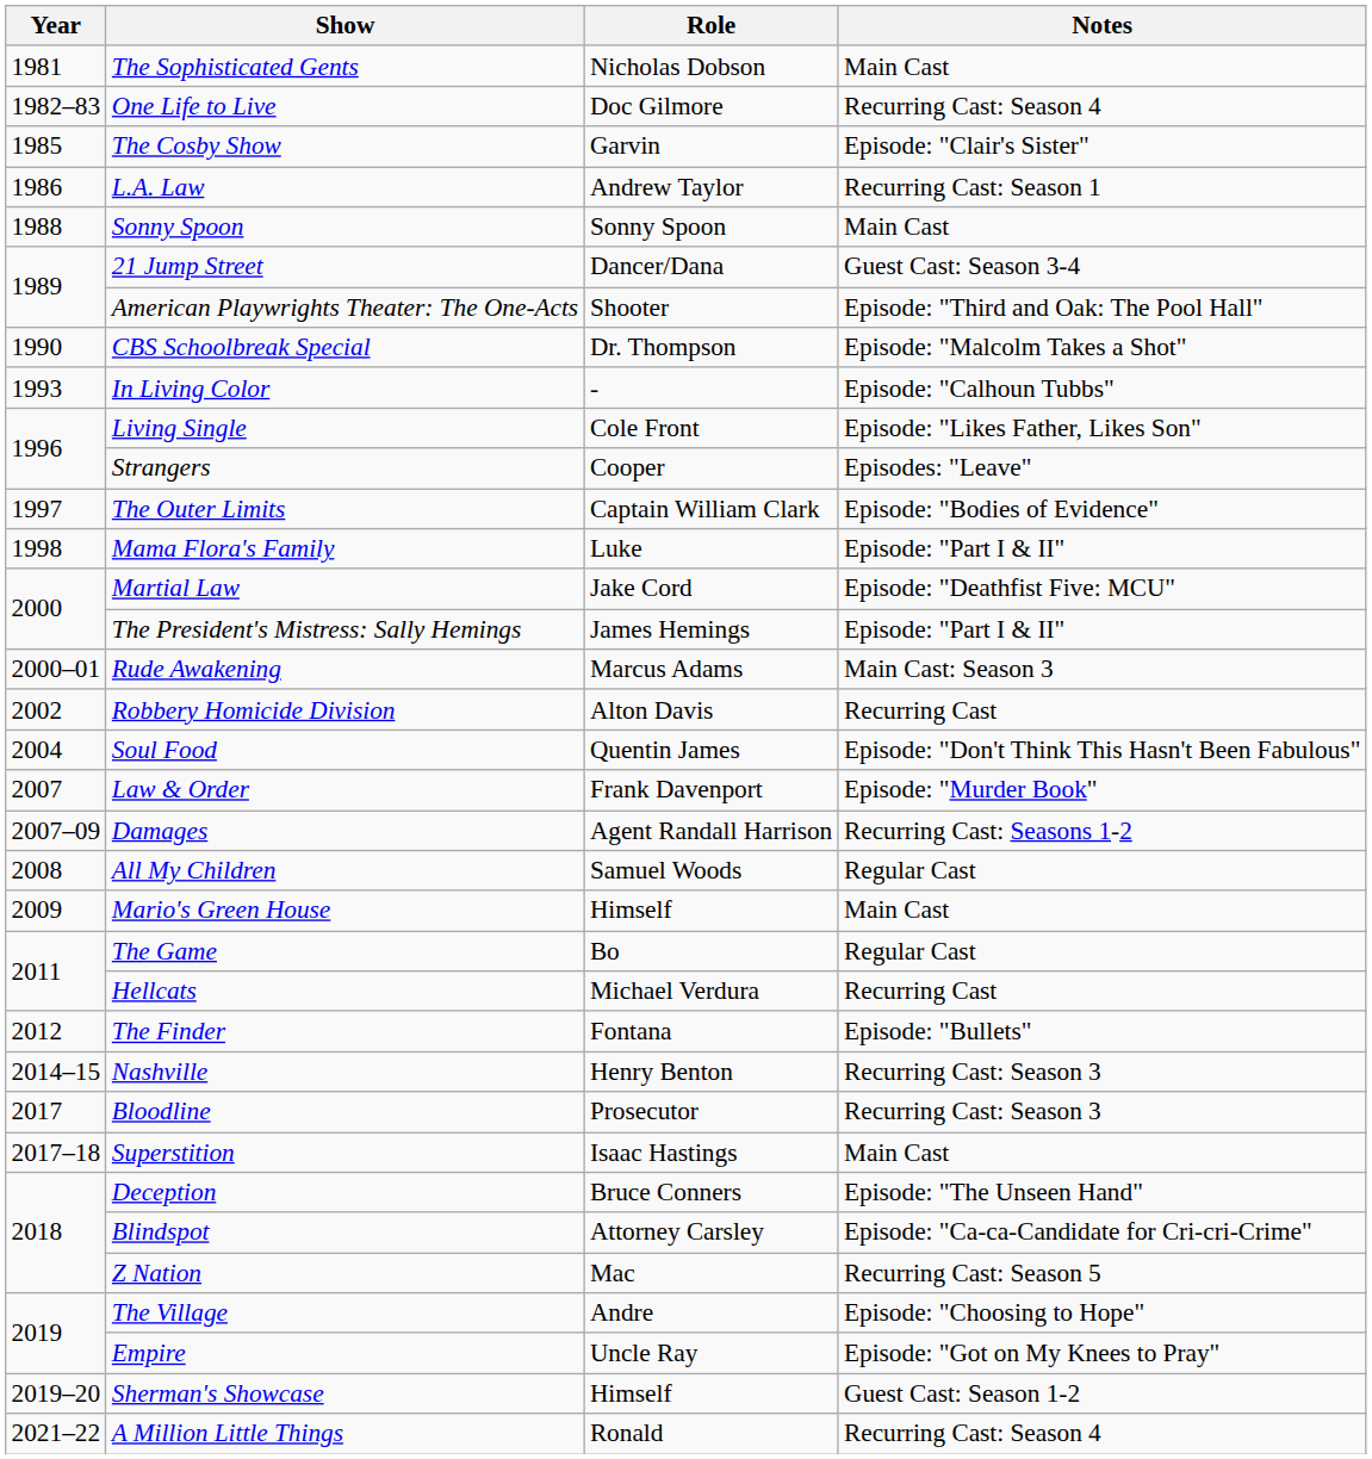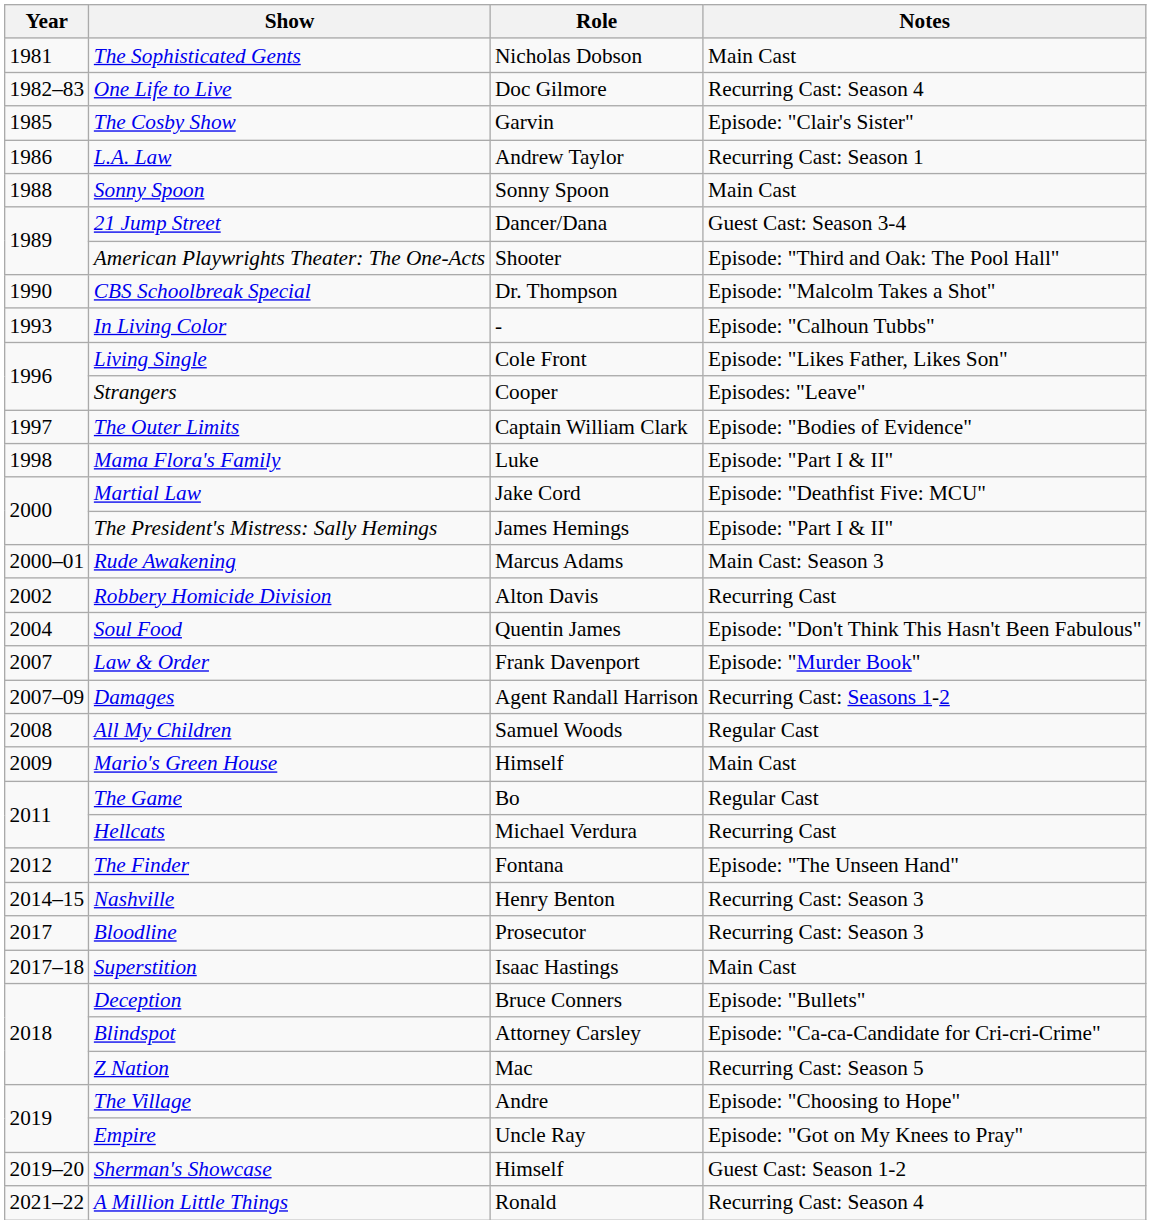The Finder | Notes: Episode: "Bullets" -> Episode: "The Unseen Hand"
Deception | Notes: Episode: "The Unseen Hand" -> Episode: "Bullets"
